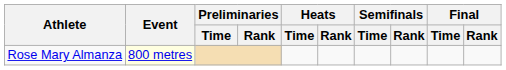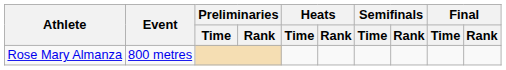Rose Mary Almanza | Event: lightyellow background -> no background
